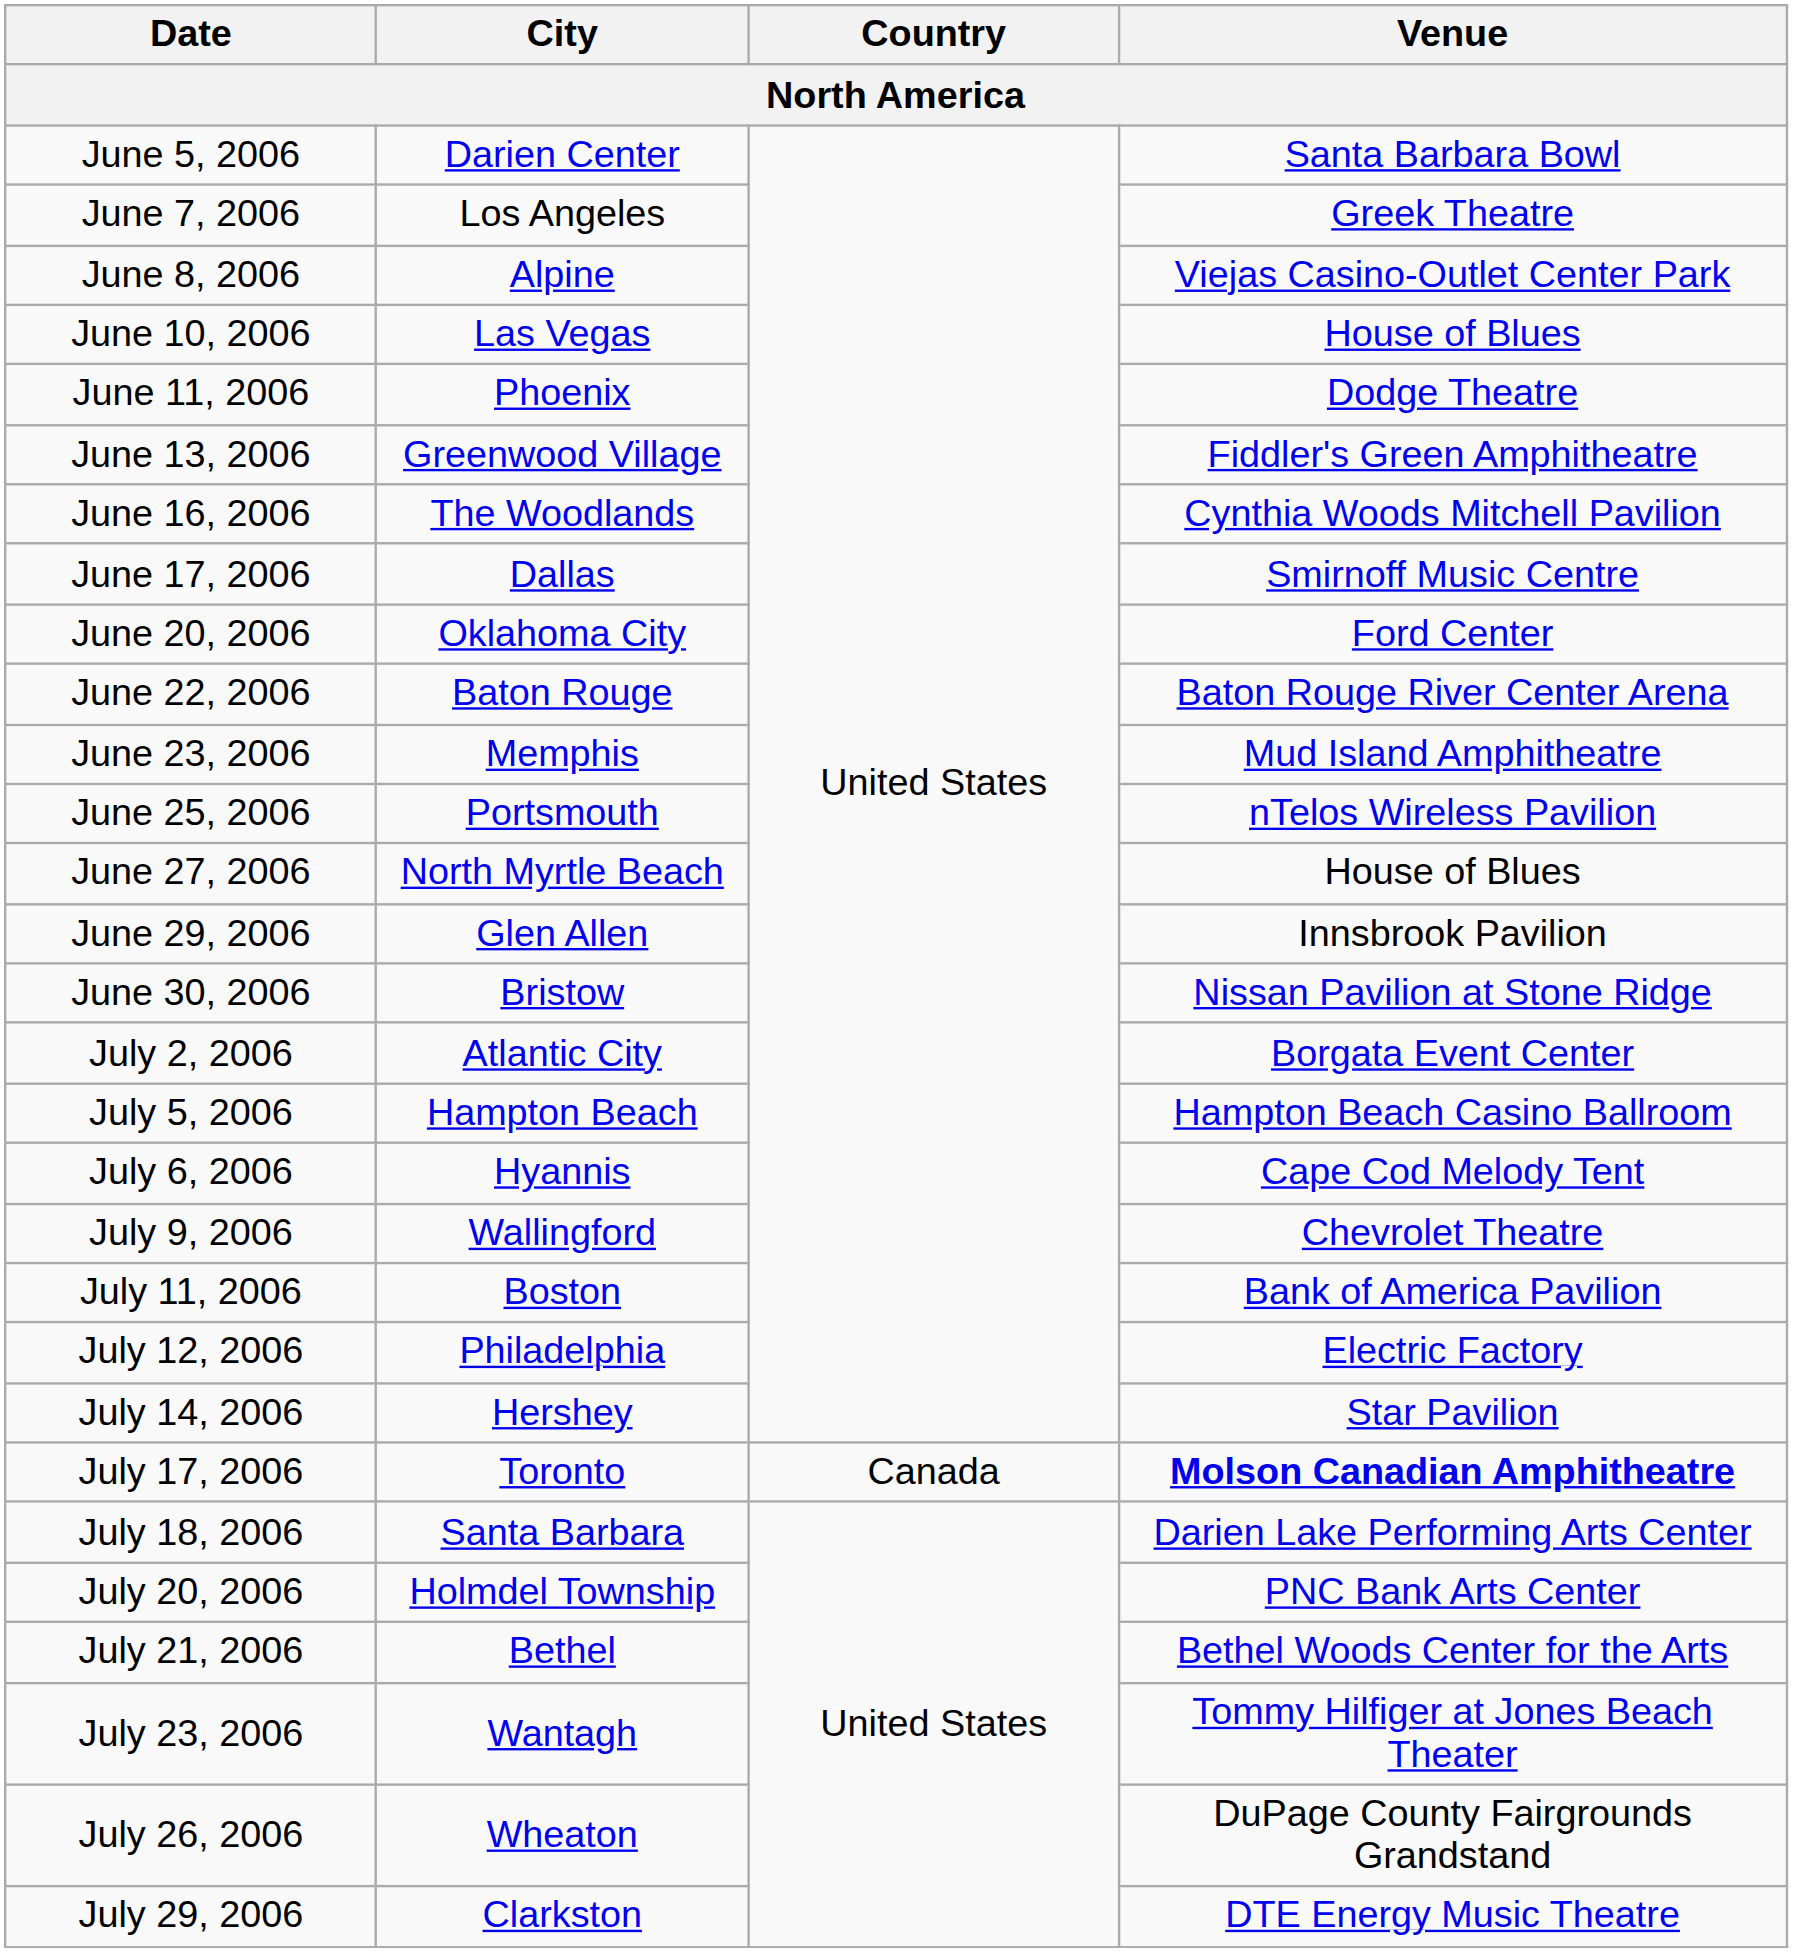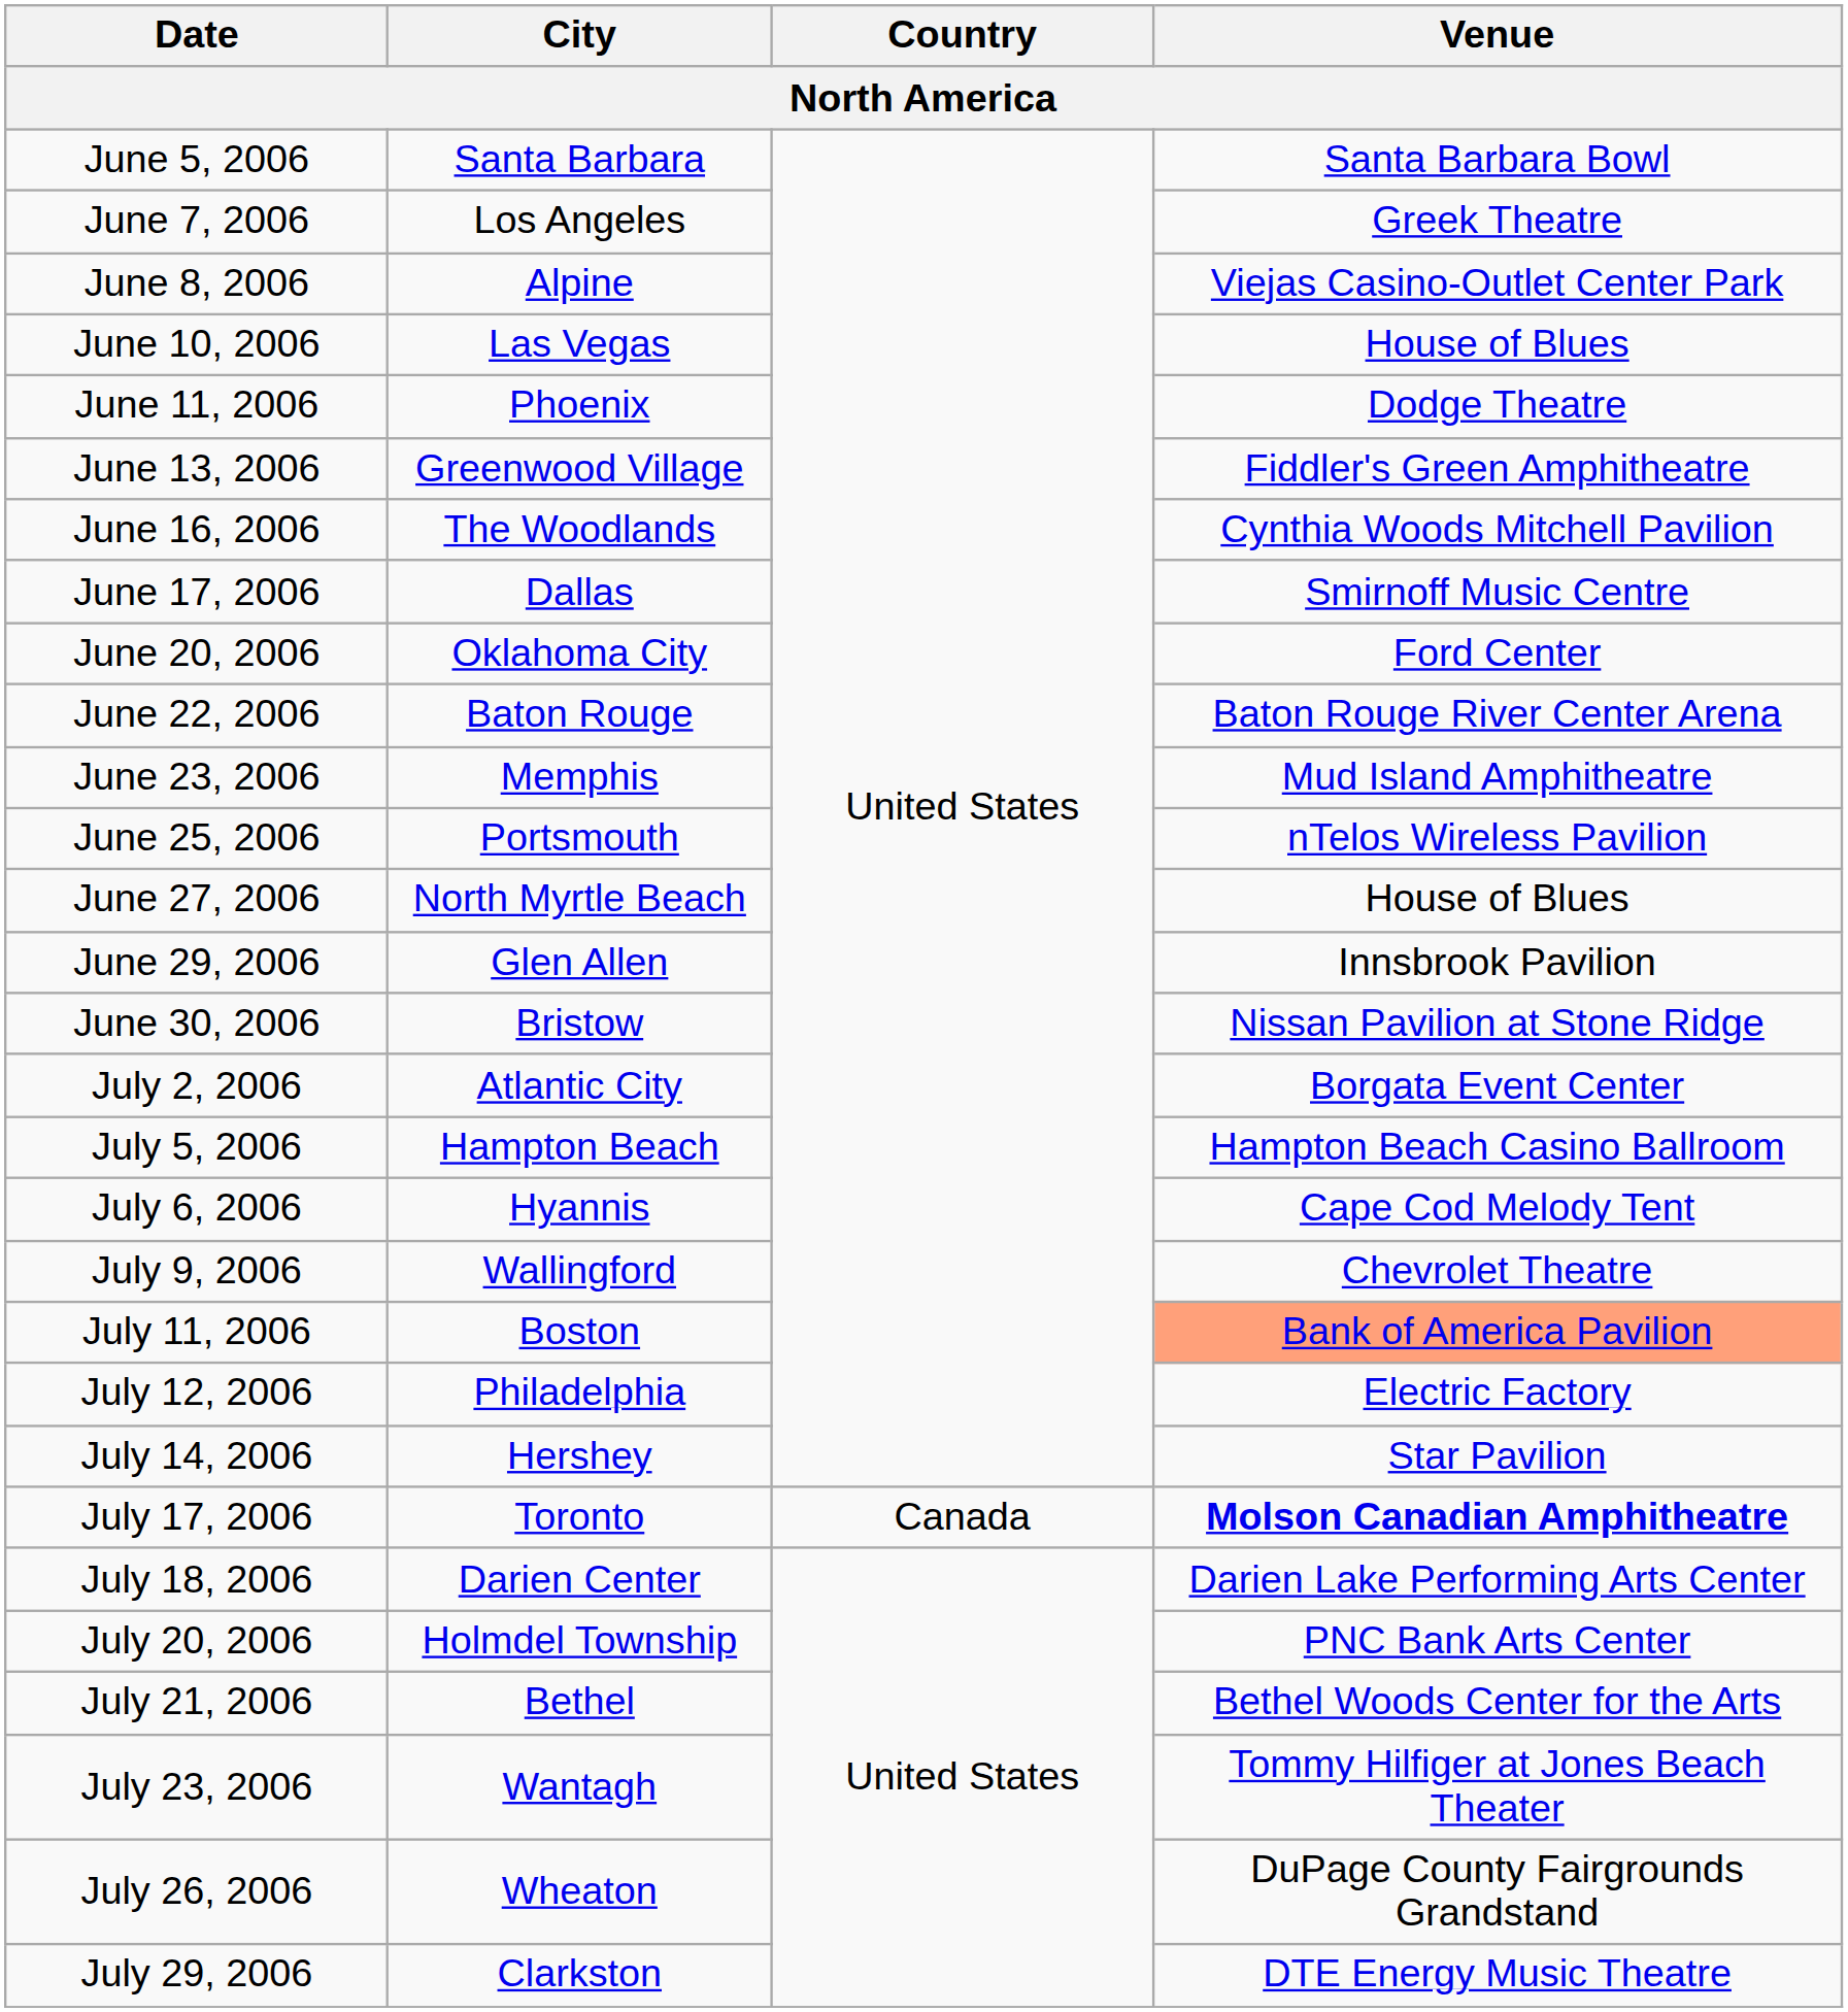June 5, 2006 | City: Darien Center -> Santa Barbara
July 11, 2006 | Venue: no background -> lightsalmon background
July 18, 2006 | City: Santa Barbara -> Darien Center
